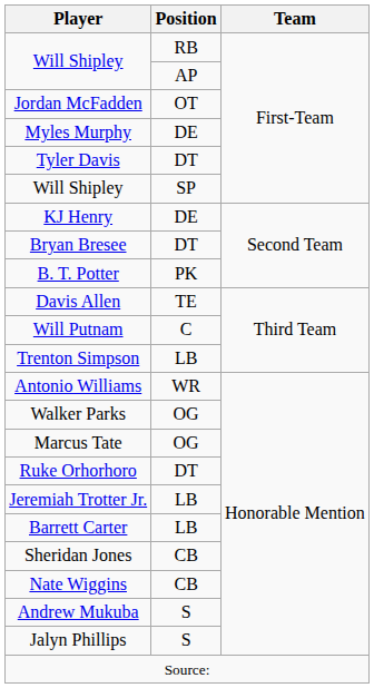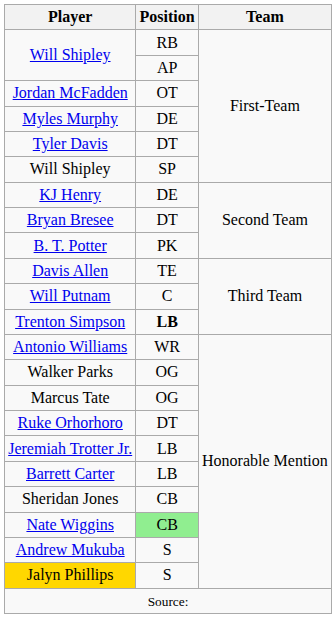Trenton Simpson | Position: normal -> bold
Nate Wiggins | Position: no background -> lightgreen background
Jalyn Phillips | Player: no background -> gold background
